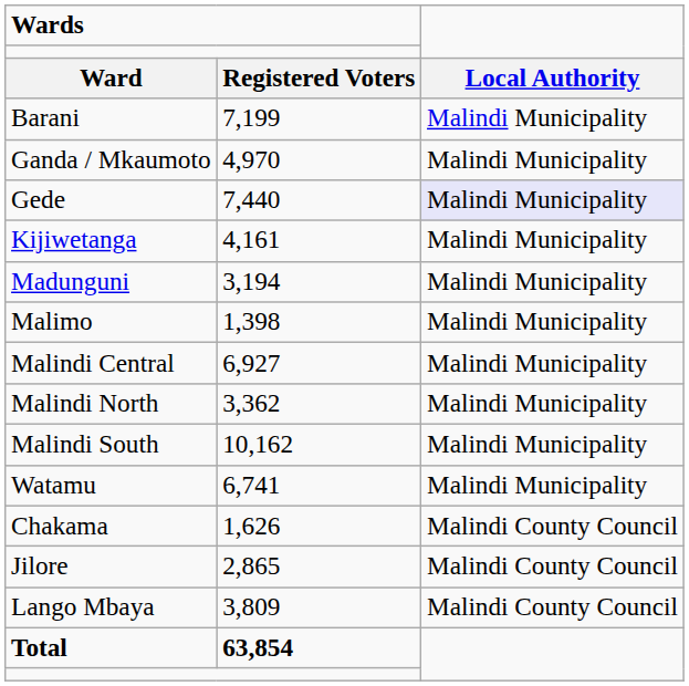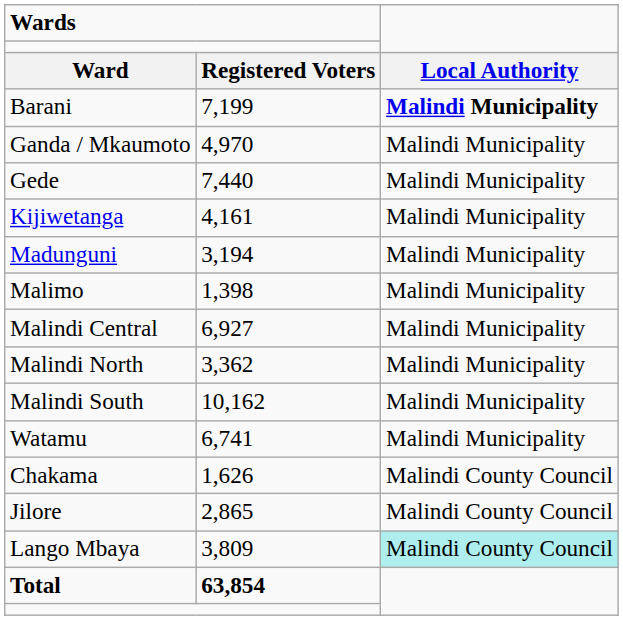Barani | column 3: normal -> bold
Gede | column 3: lavender background -> no background
Lango Mbaya | column 3: no background -> paleturquoise background
